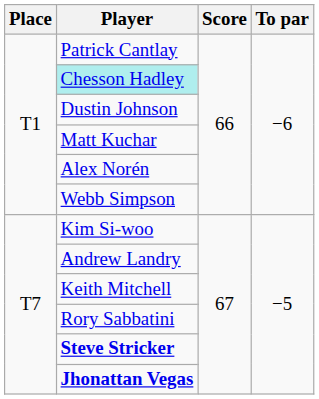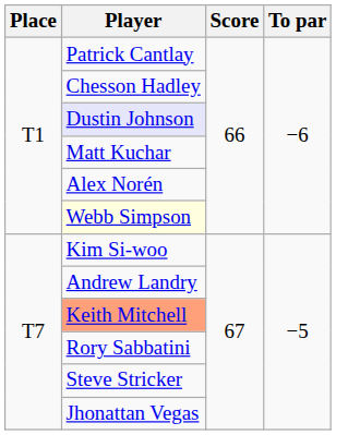Chesson Hadley | Player: paleturquoise background -> no background
Dustin Johnson | Player: no background -> lavender background
Webb Simpson | Player: no background -> lightyellow background
Keith Mitchell | Player: no background -> lightsalmon background
Steve Stricker | Player: bold -> normal
Jhonattan Vegas | Player: bold -> normal
